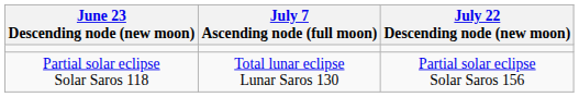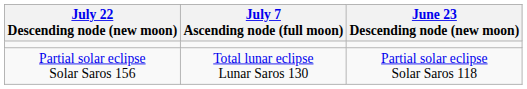columns swapped: June 23 Descending node (new moon) <-> July 22 Descending node (new moon)
